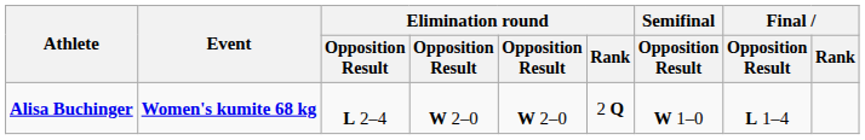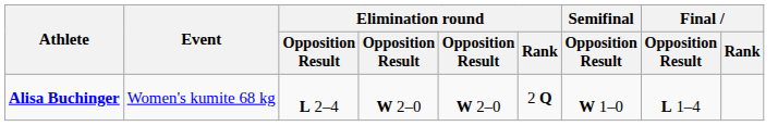Alisa Buchinger | Event: bold -> normal
